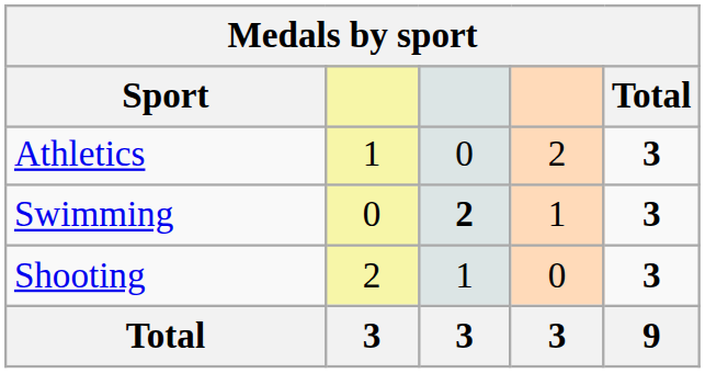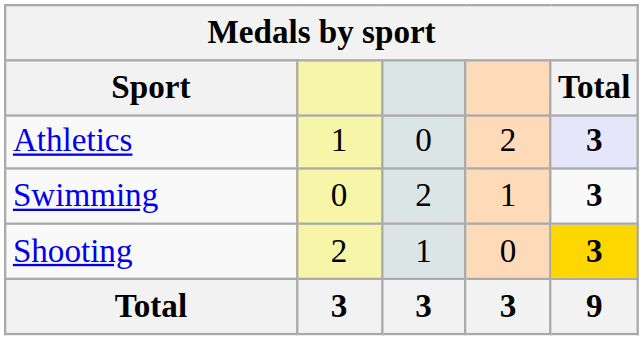Athletics | Total: no background -> lavender background
Swimming | column 3: bold -> normal
Shooting | Total: no background -> gold background
